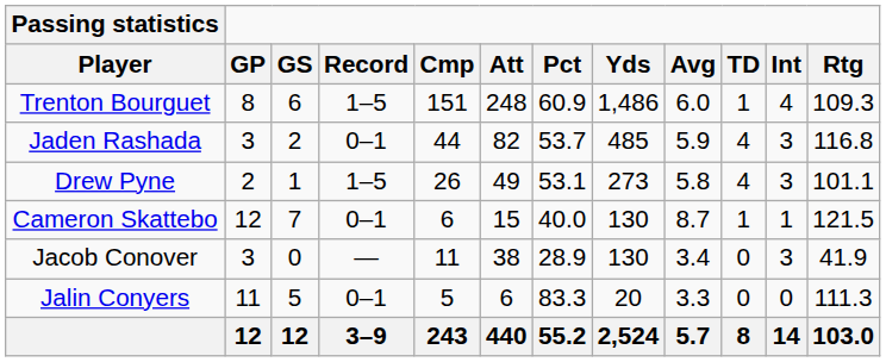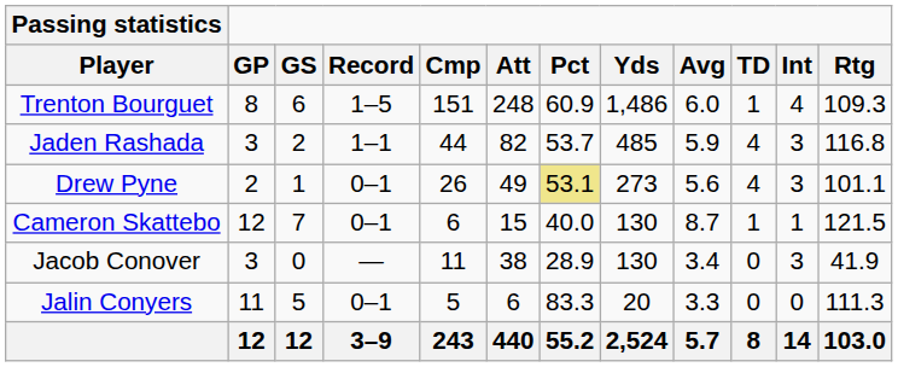Jaden Rashada | Record: 0–1 -> 1–1
Drew Pyne | Record: 1–5 -> 0–1
Drew Pyne | Pct: no background -> khaki background
Drew Pyne | Avg: 5.8 -> 5.6
